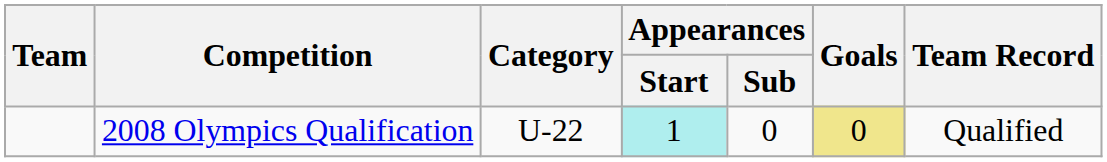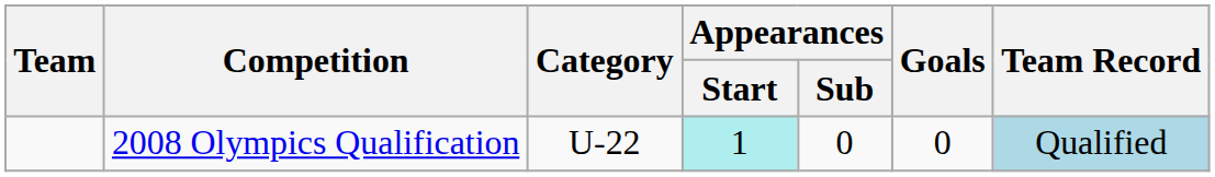2008 Olympics Qualification | Goals: khaki background -> no background
2008 Olympics Qualification | Team Record: no background -> lightblue background
